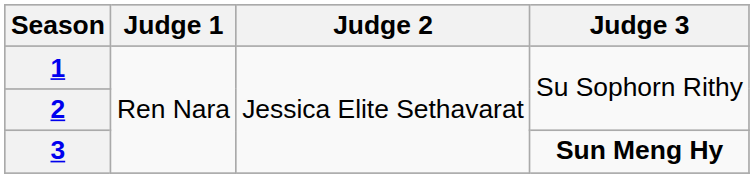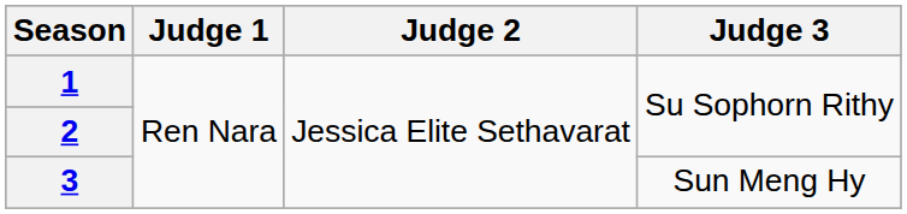3 | Judge 3: bold -> normal
